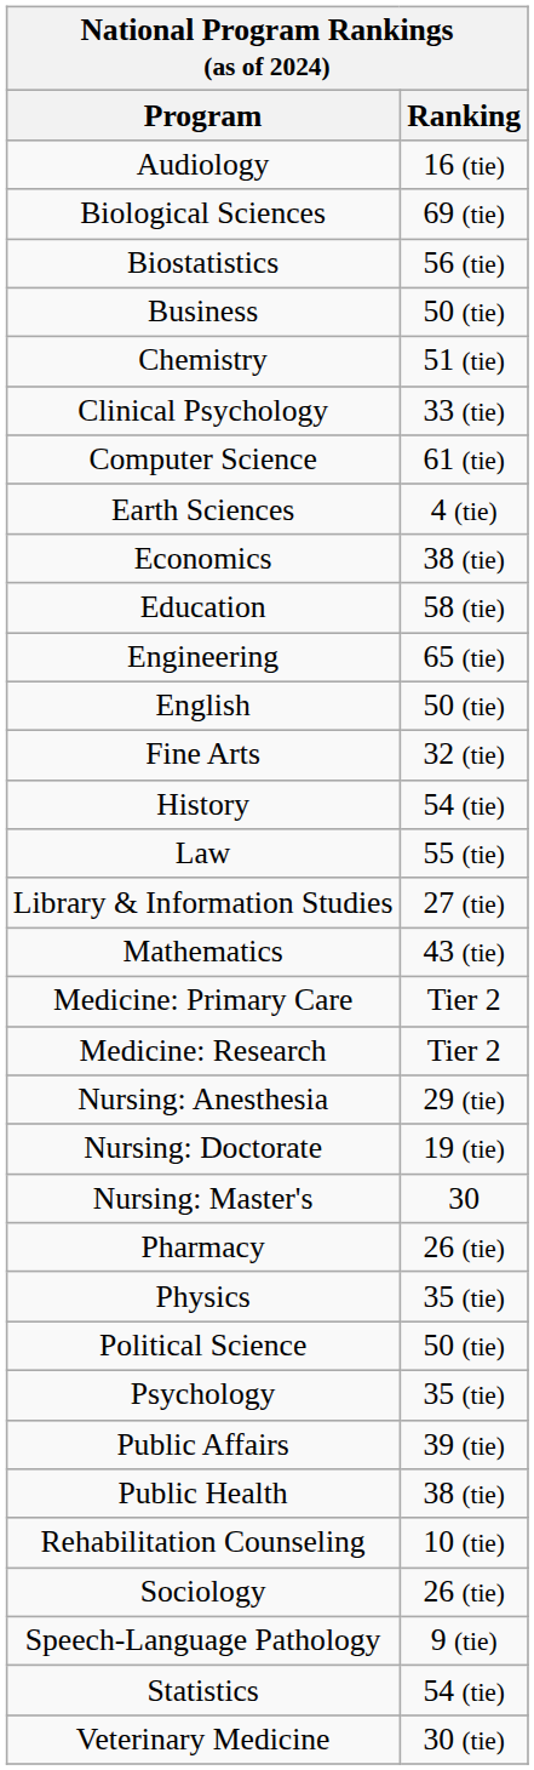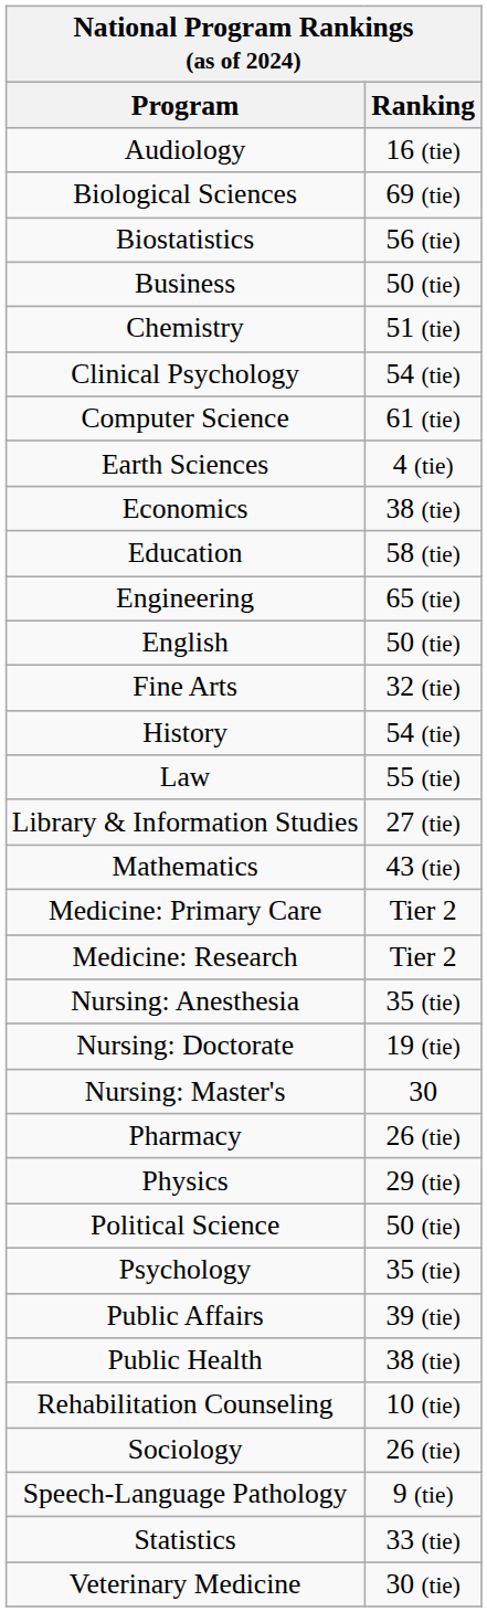Clinical Psychology | Ranking: 33 (tie) -> 54 (tie)
Nursing: Anesthesia | Ranking: 29 (tie) -> 35 (tie)
Physics | Ranking: 35 (tie) -> 29 (tie)
Statistics | Ranking: 54 (tie) -> 33 (tie)
